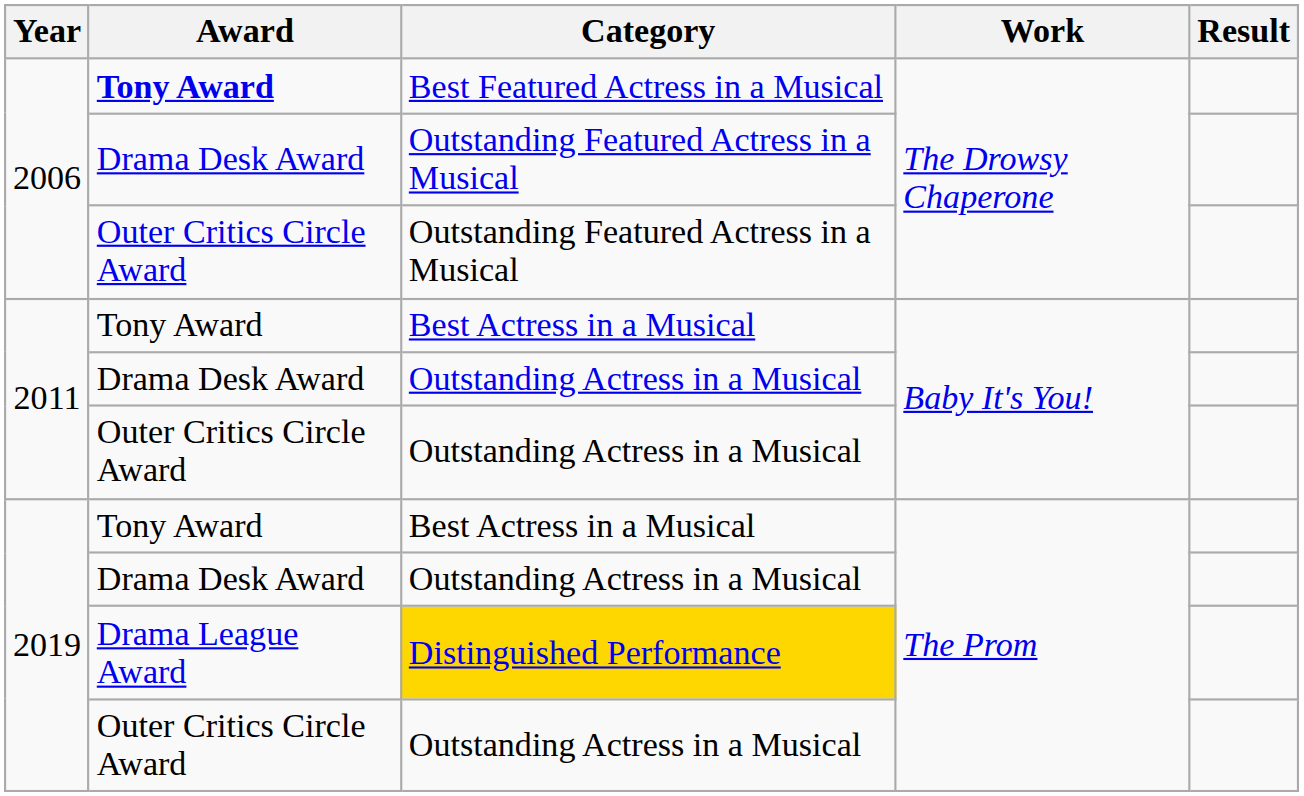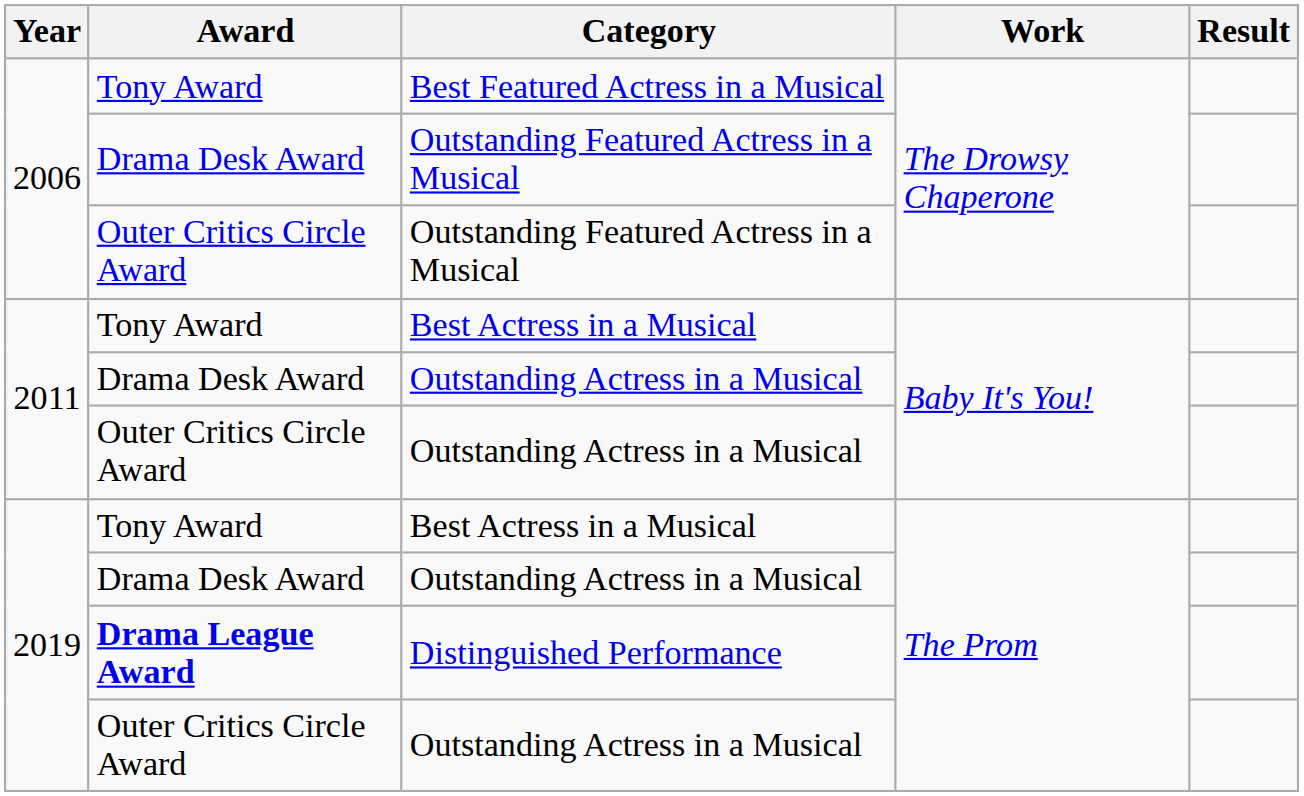Best Featured Actress in a Musical | Award: bold -> normal
Distinguished Performance | Award: normal -> bold
Distinguished Performance | Category: gold background -> no background
